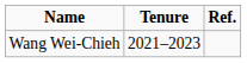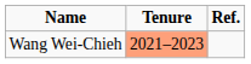Wang Wei-Chieh | column 2: no background -> lightsalmon background
